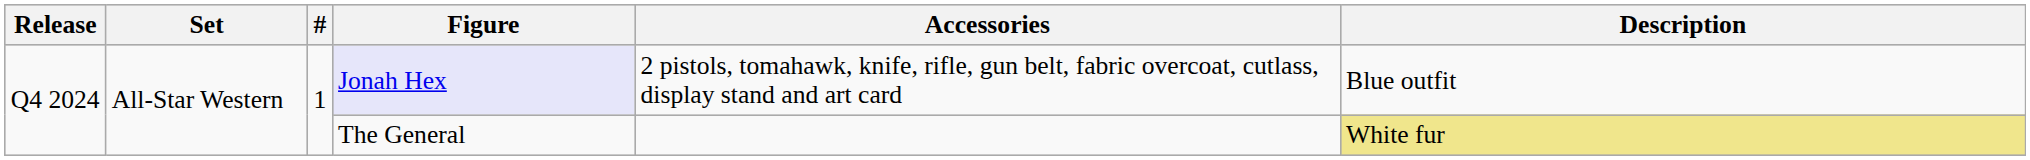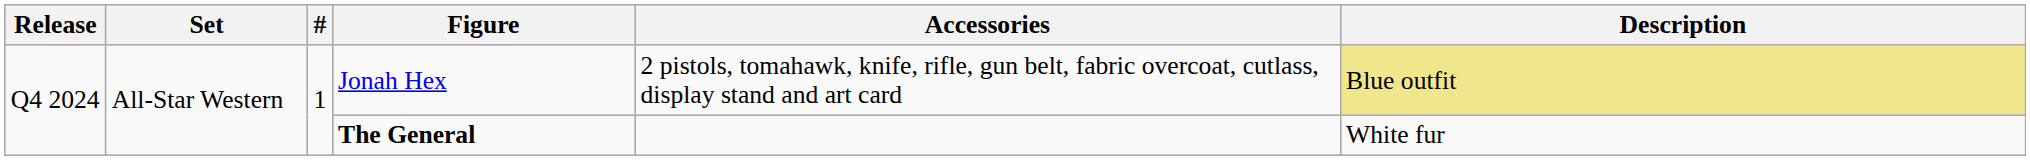row 2 | Figure: lavender background -> no background
row 2 | Description: no background -> khaki background
row 3 | Figure: normal -> bold
row 3 | Description: khaki background -> no background
